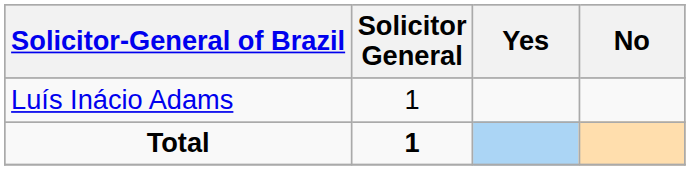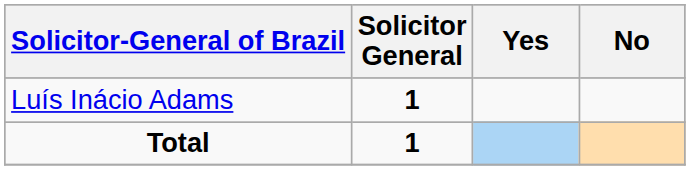Luís Inácio Adams | Solicitor General: normal -> bold
